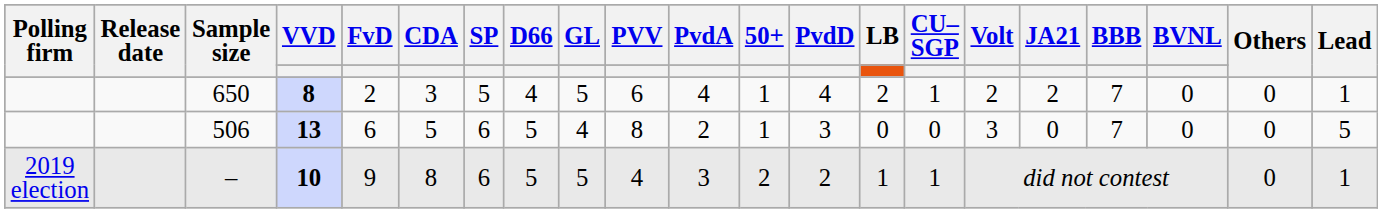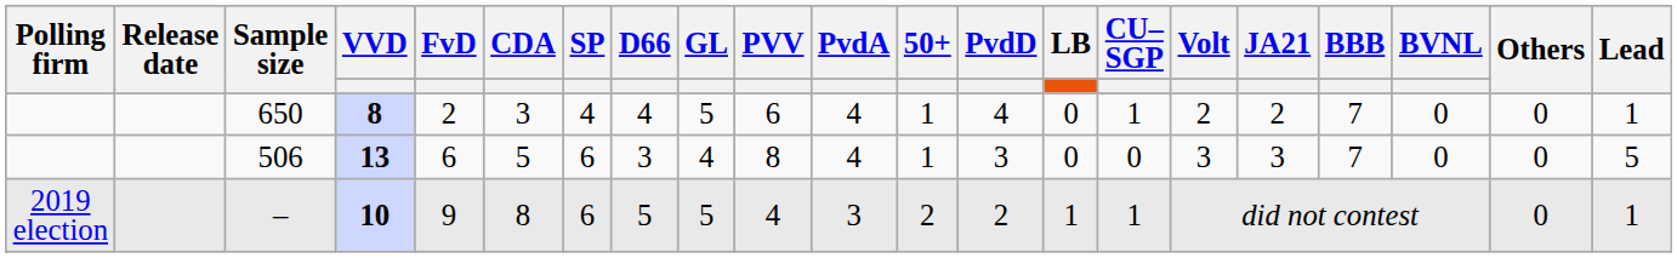650 | SP: 5 -> 4
650 | LB: 2 -> 0
506 | D66: 5 -> 3
506 | PvdA: 2 -> 4
506 | JA21: 0 -> 3
